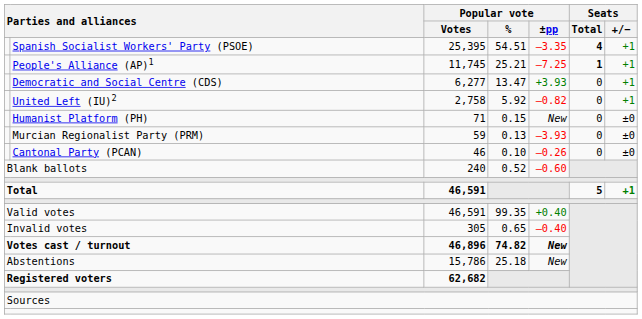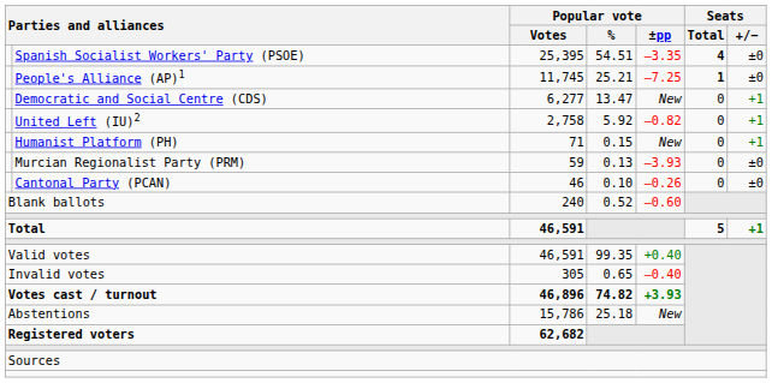Spanish Socialist Workers' Party (PSOE) | Seats / +/−: +1 -> ±0
People's Alliance (AP)1 | Seats / +/−: +1 -> ±0
Democratic and Social Centre (CDS) | Popular vote / ±pp: +3.93 -> New
Humanist Platform (PH) | Seats / +/−: ±0 -> +1
Votes cast / turnout | Popular vote / ±pp: New -> +3.93
